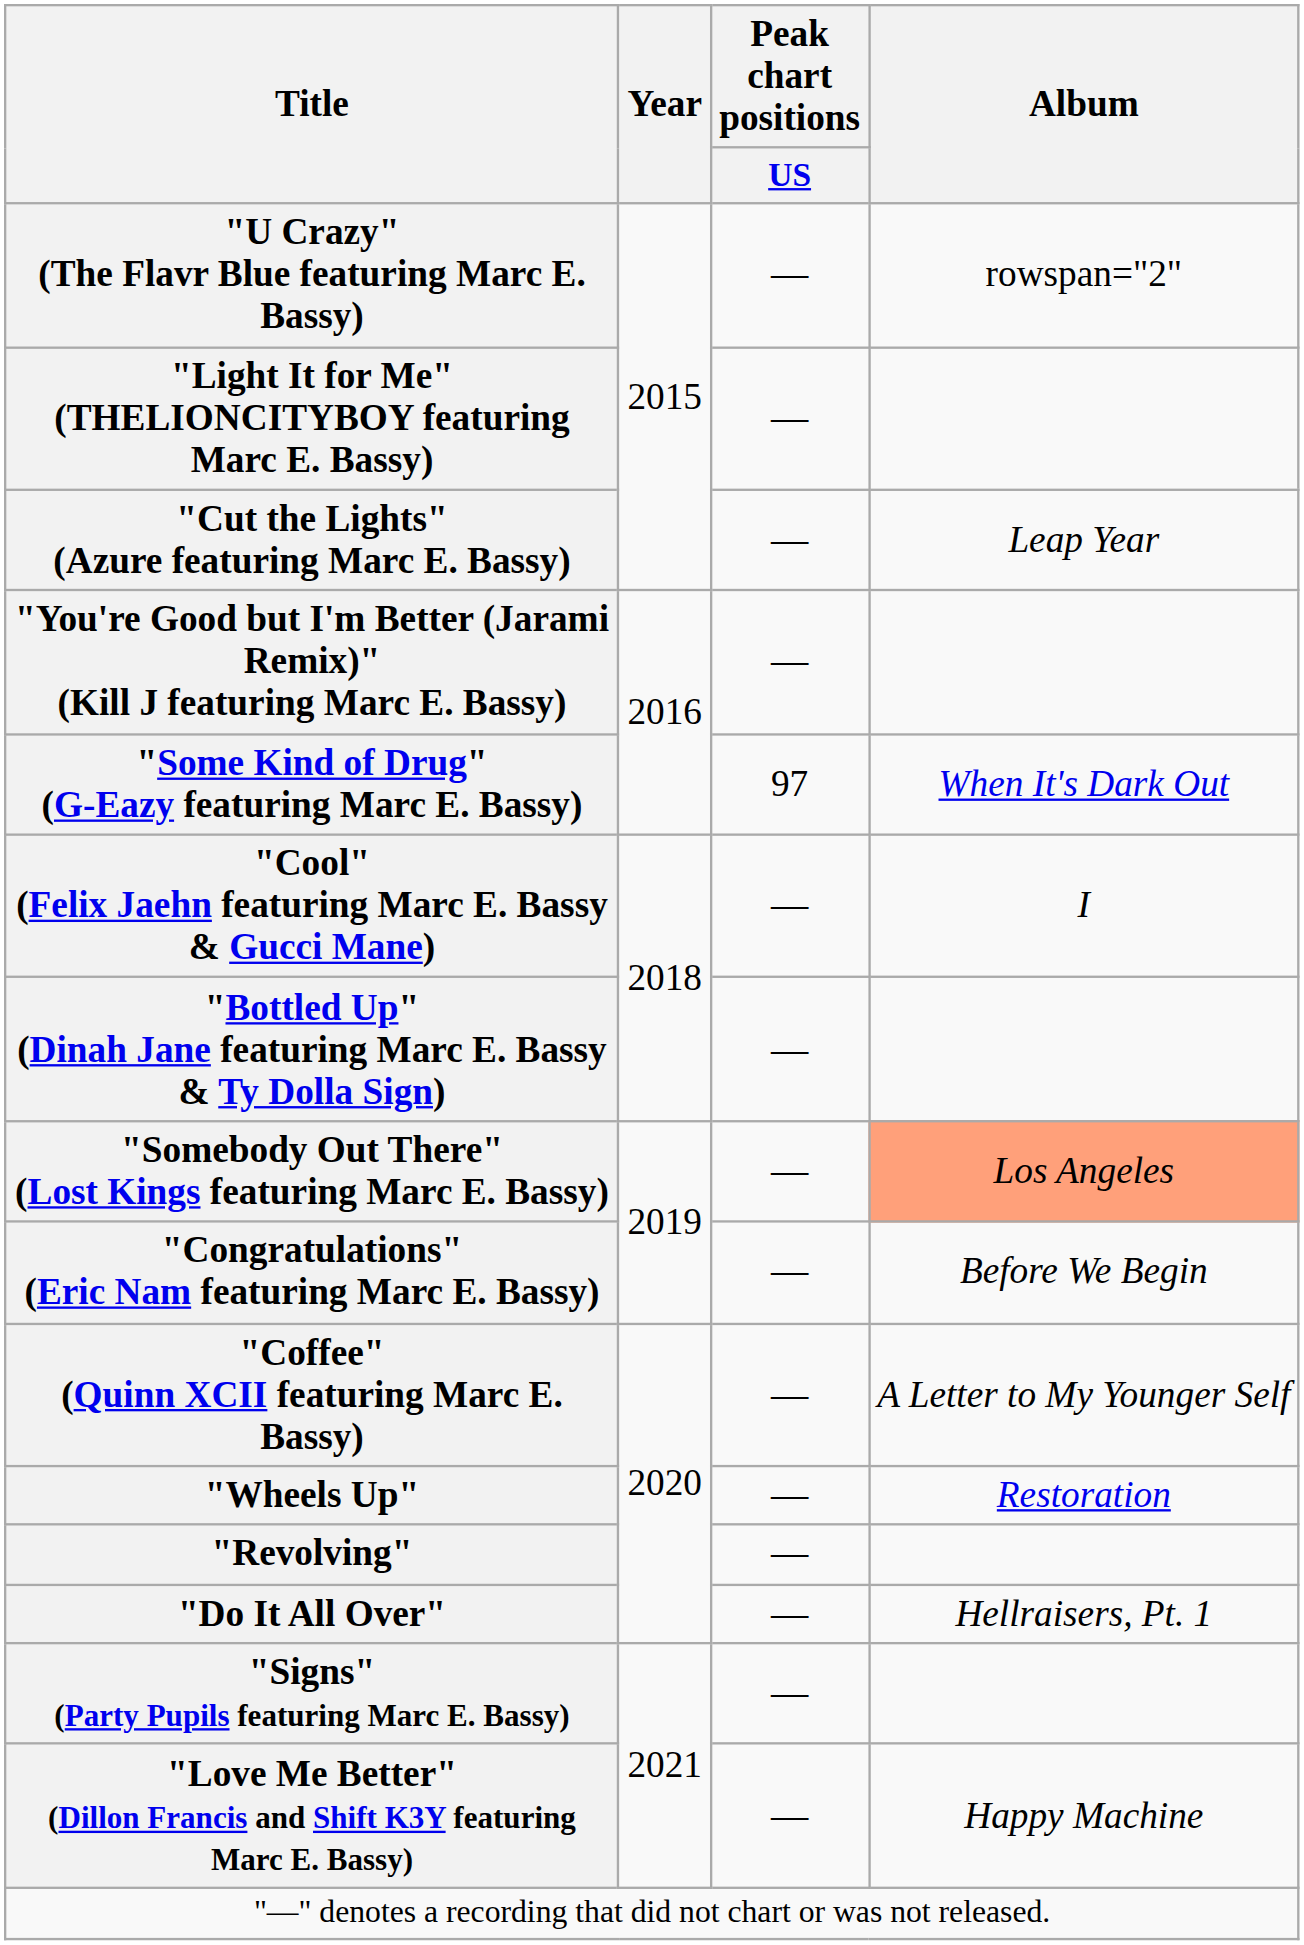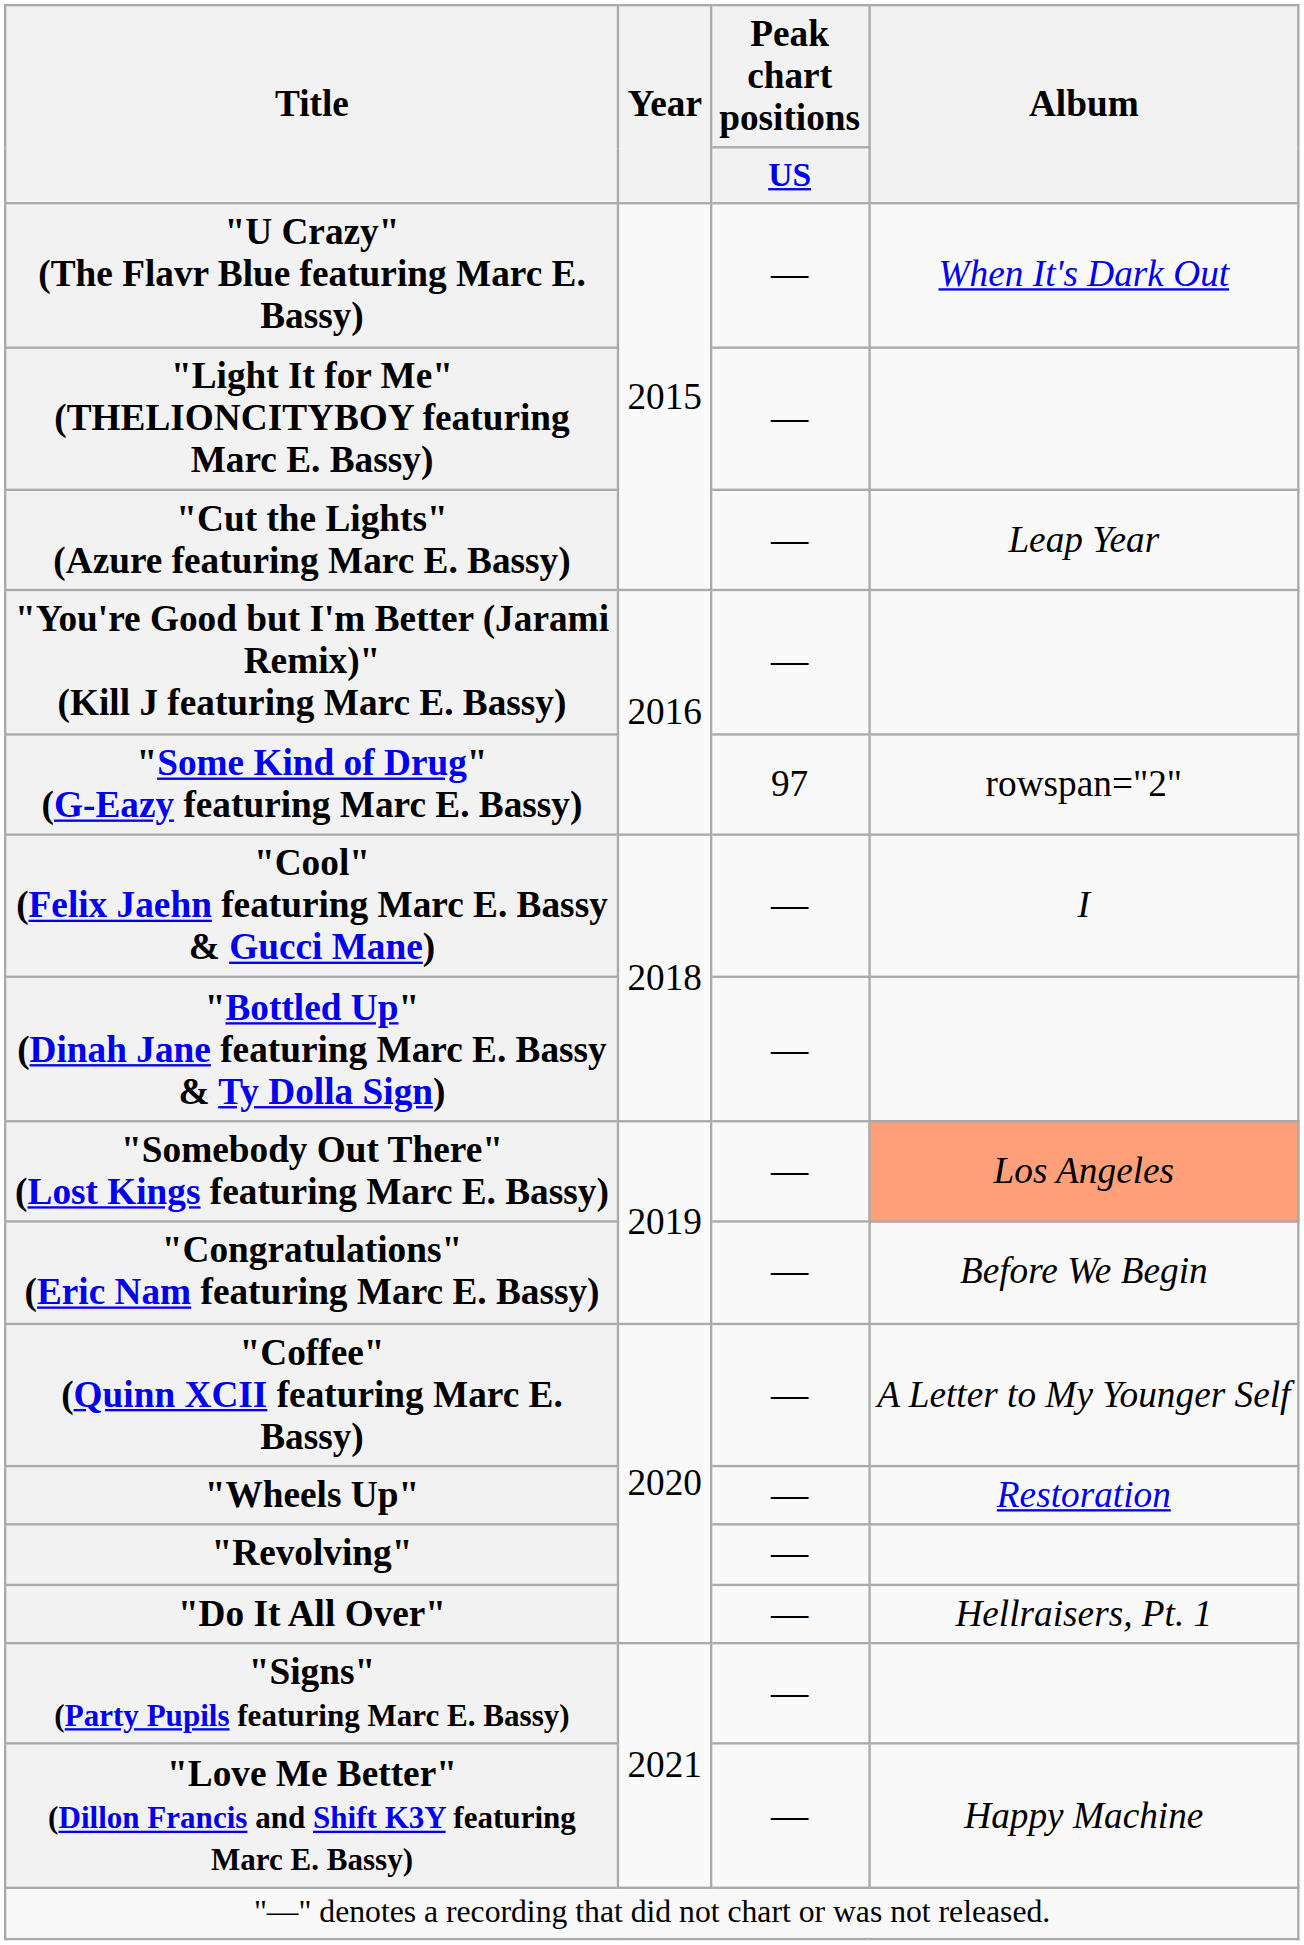"U Crazy" (The Flavr Blue featuring Marc E. Bassy) | Album: rowspan="2" -> When It's Dark Out
"Some Kind of Drug" (G-Eazy featuring Marc E. Bassy) | Album: When It's Dark Out -> rowspan="2"
